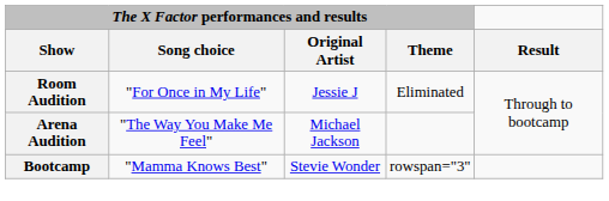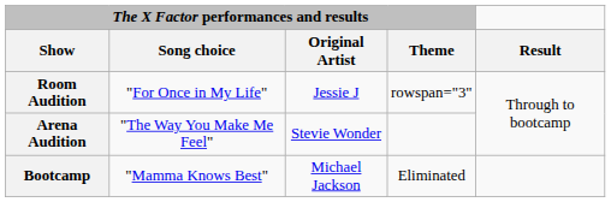Room Audition | The X Factor performances and results / Theme: Eliminated -> rowspan="3"
Arena Audition | The X Factor performances and results / Original Artist: Michael Jackson -> Stevie Wonder
Bootcamp | The X Factor performances and results / Original Artist: Stevie Wonder -> Michael Jackson
Bootcamp | The X Factor performances and results / Theme: rowspan="3" -> Eliminated
